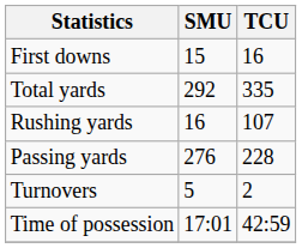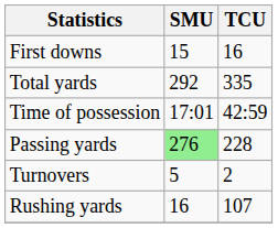rows swapped: Rushing yards <-> Time of possession
Passing yards | SMU: no background -> lightgreen background
